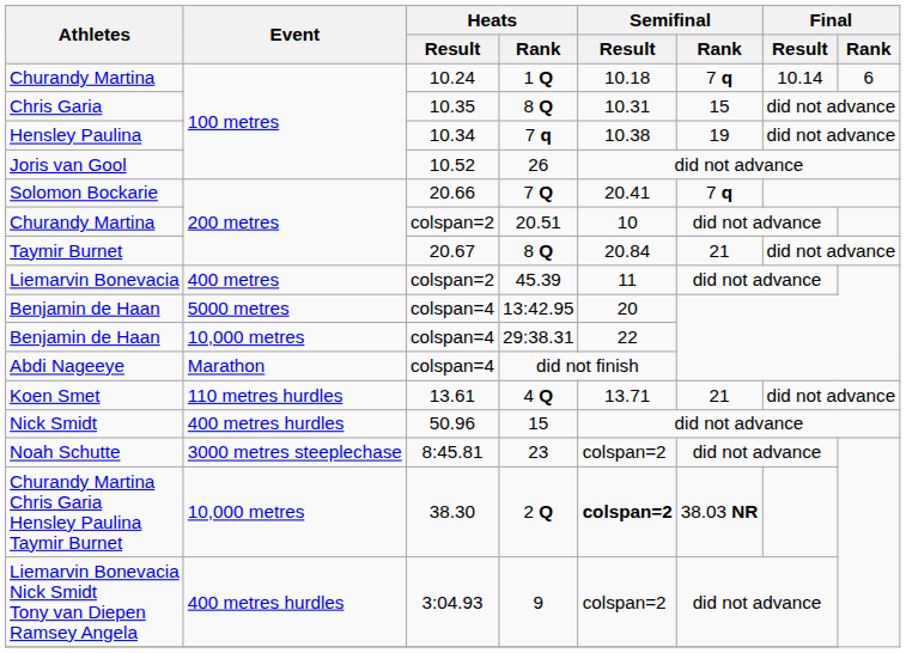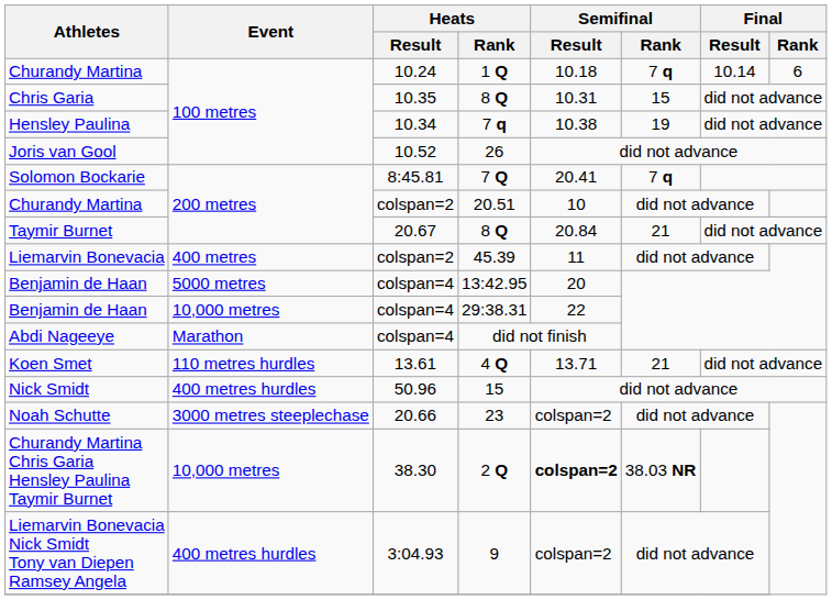7 Q | Heats / Result: 20.66 -> 8:45.81
23 | Heats / Result: 8:45.81 -> 20.66
